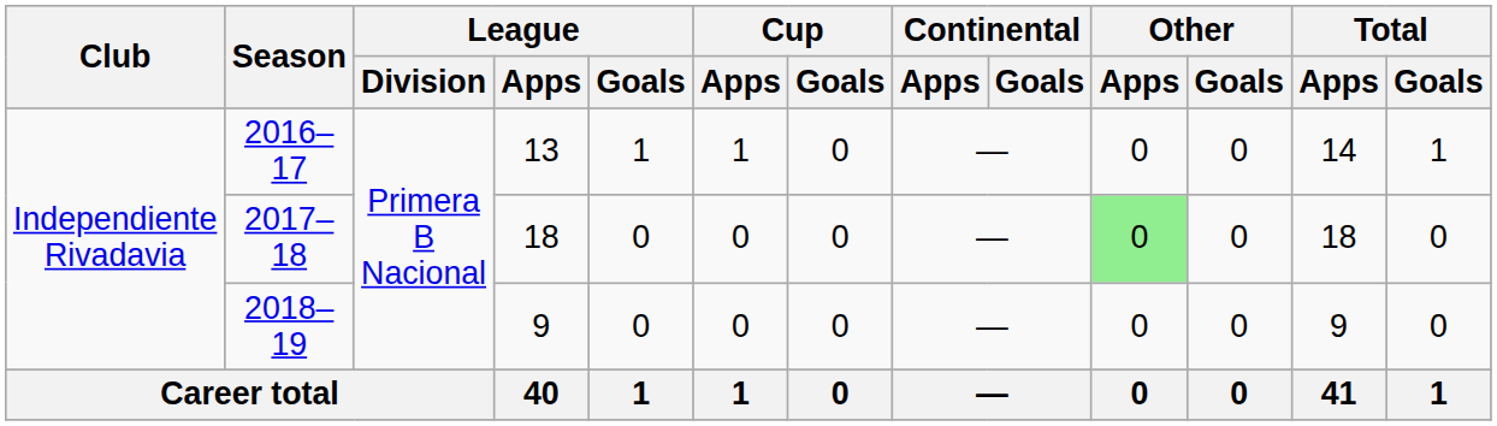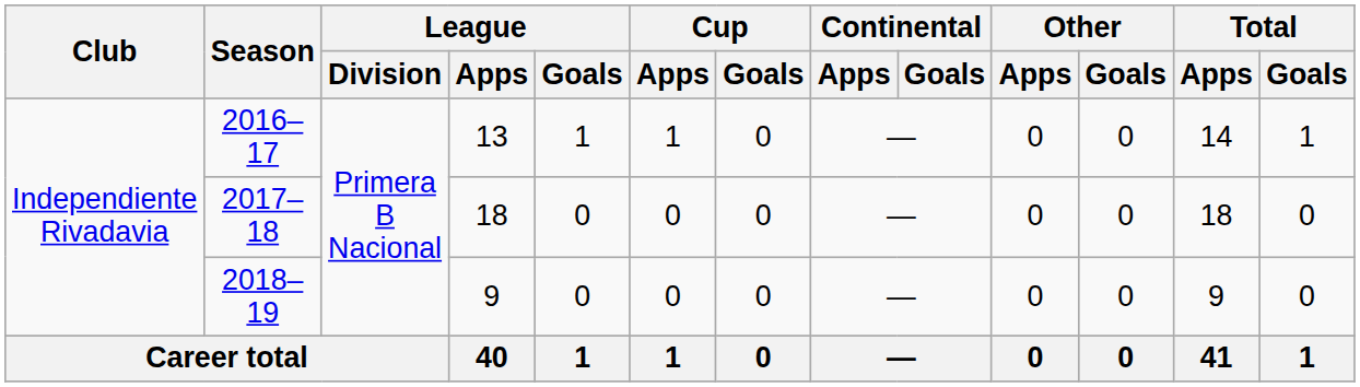2017–18 | Other / Apps: lightgreen background -> no background
